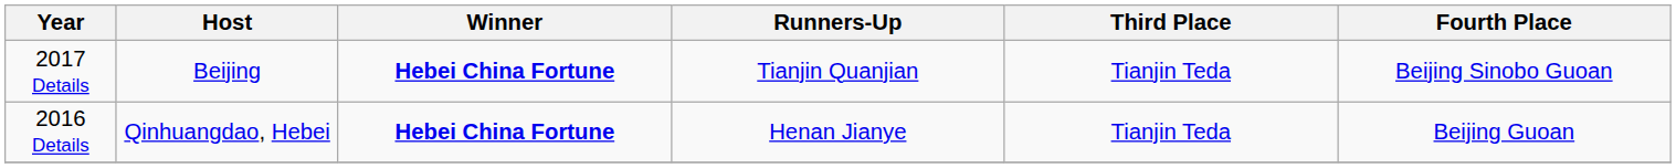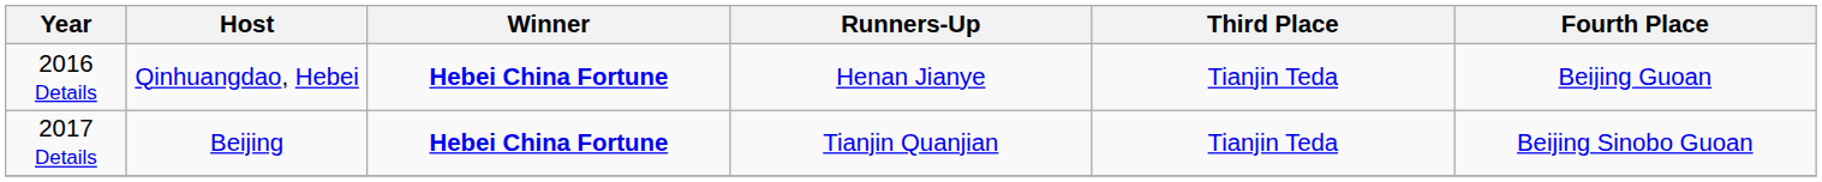rows swapped: 2016 Details <-> 2017 Details
